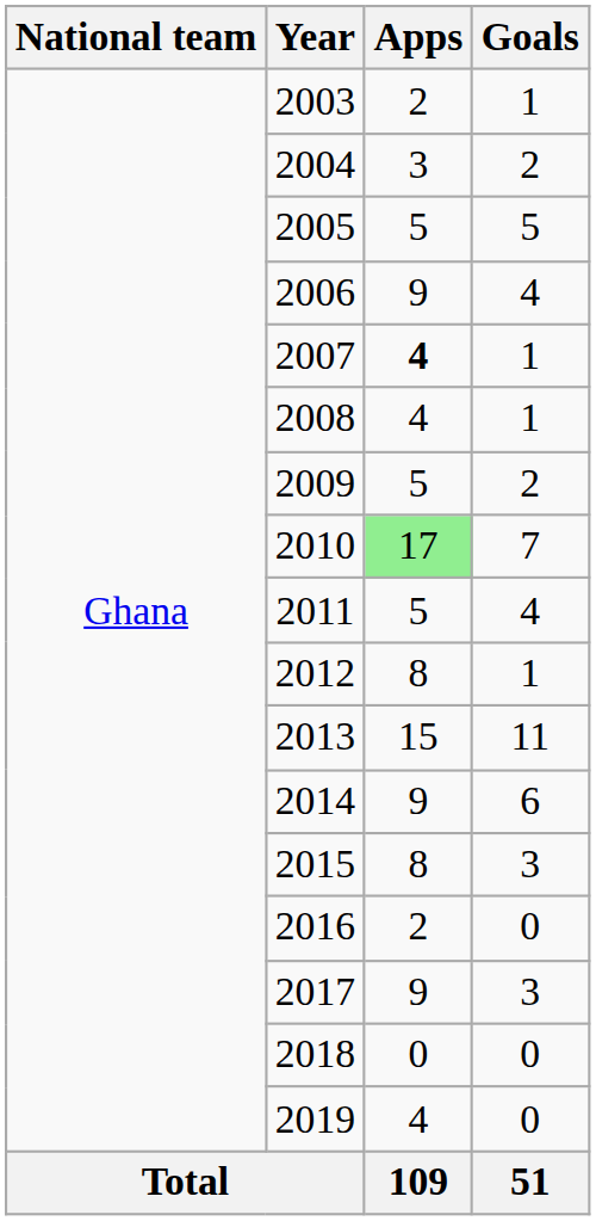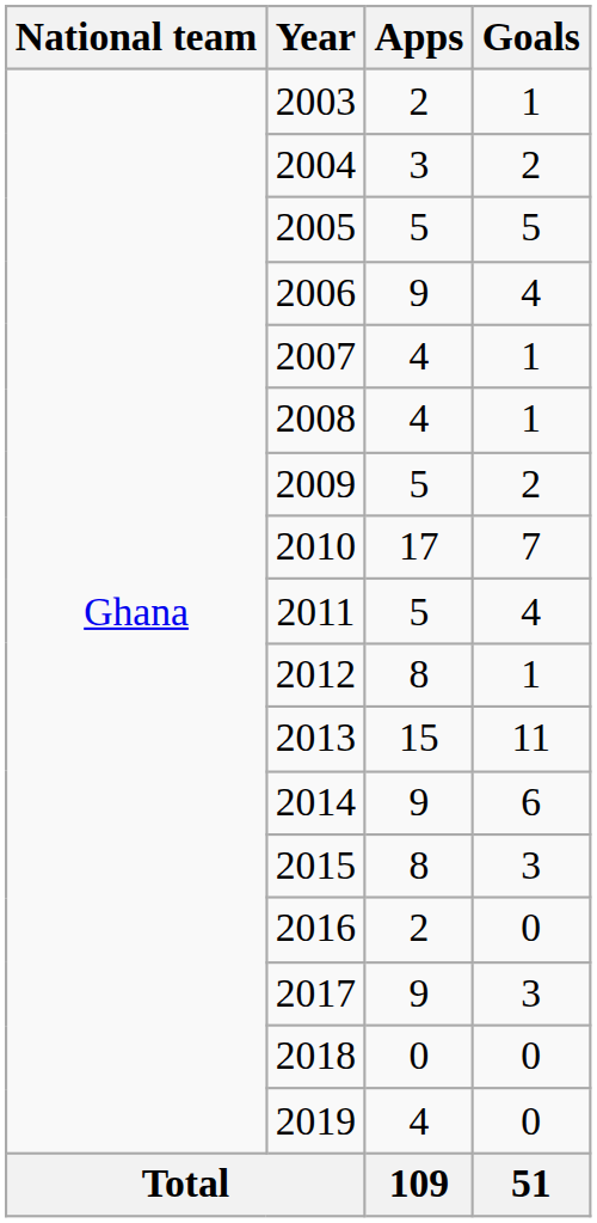2007 | Apps: bold -> normal
2010 | Apps: lightgreen background -> no background
